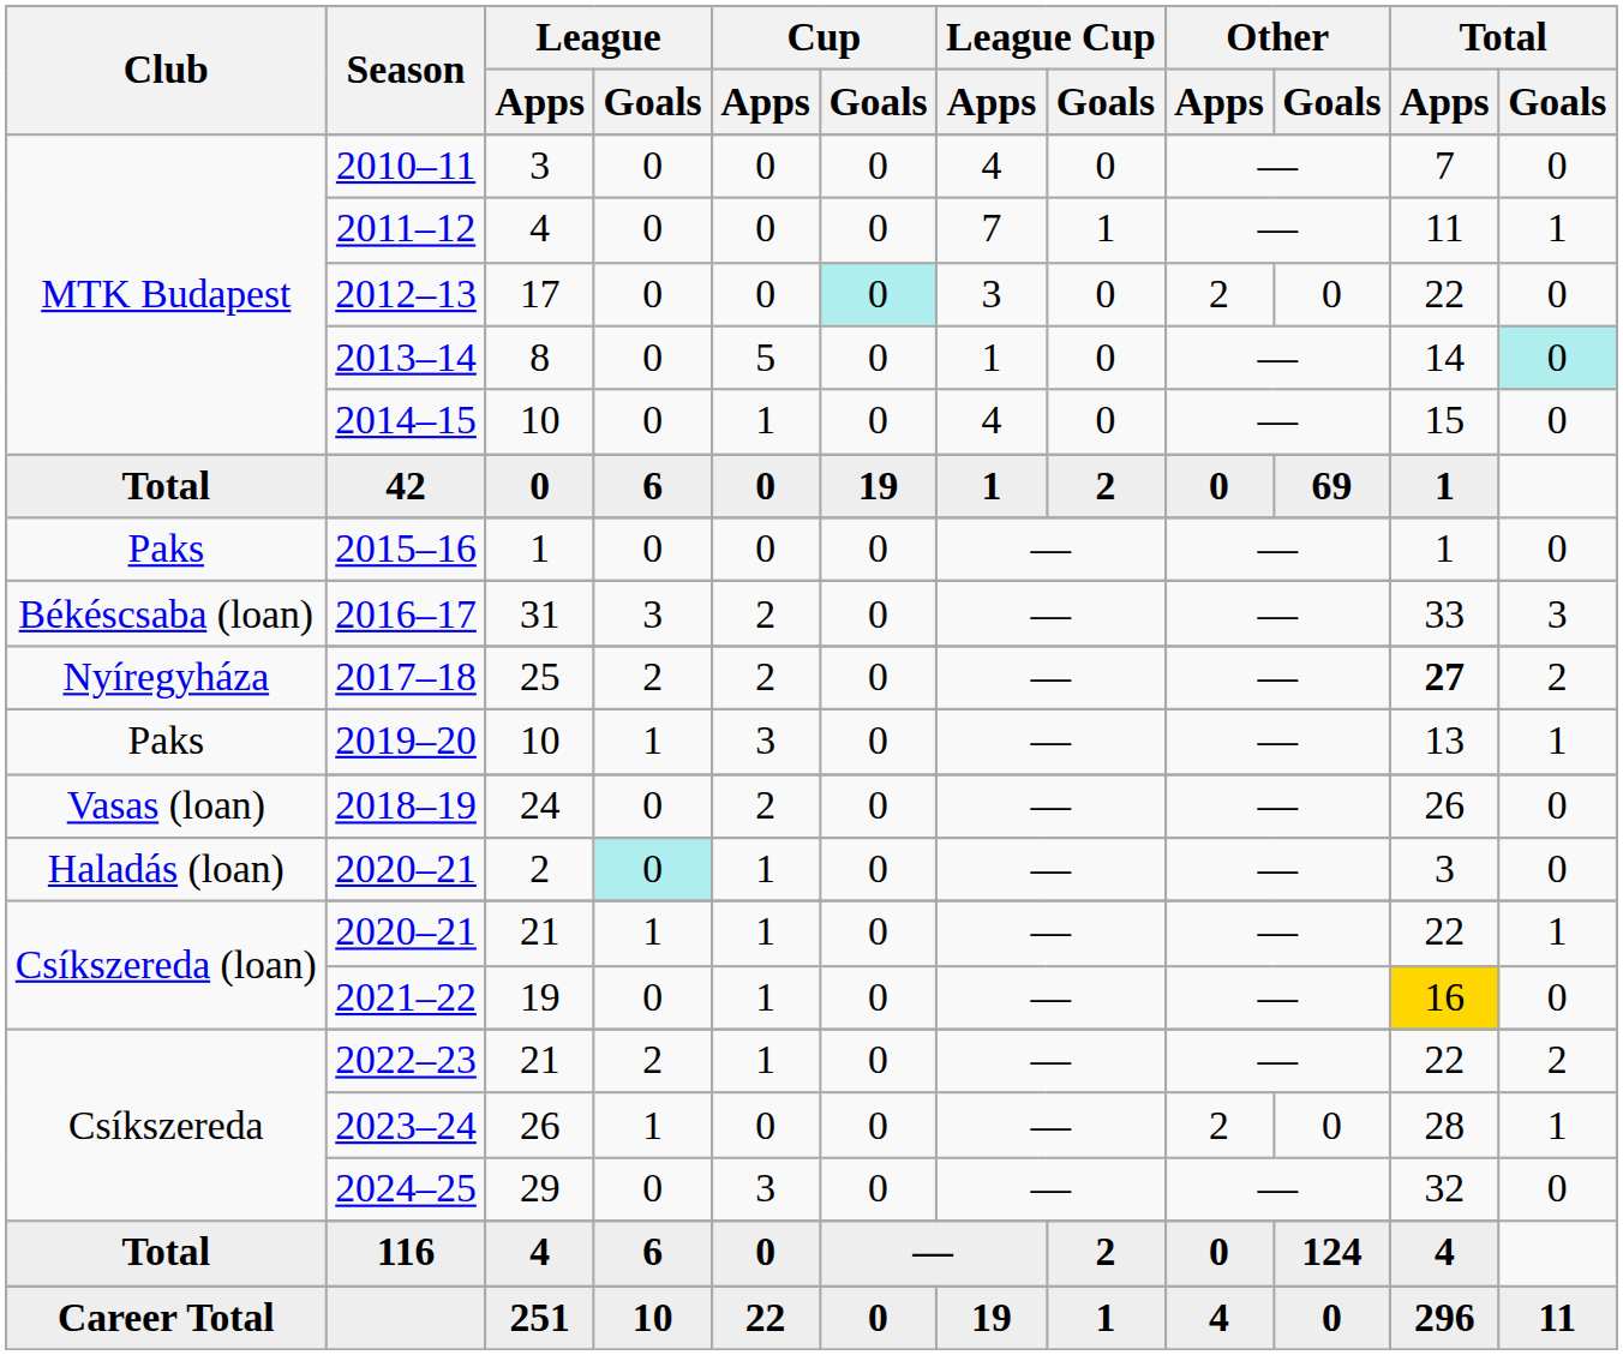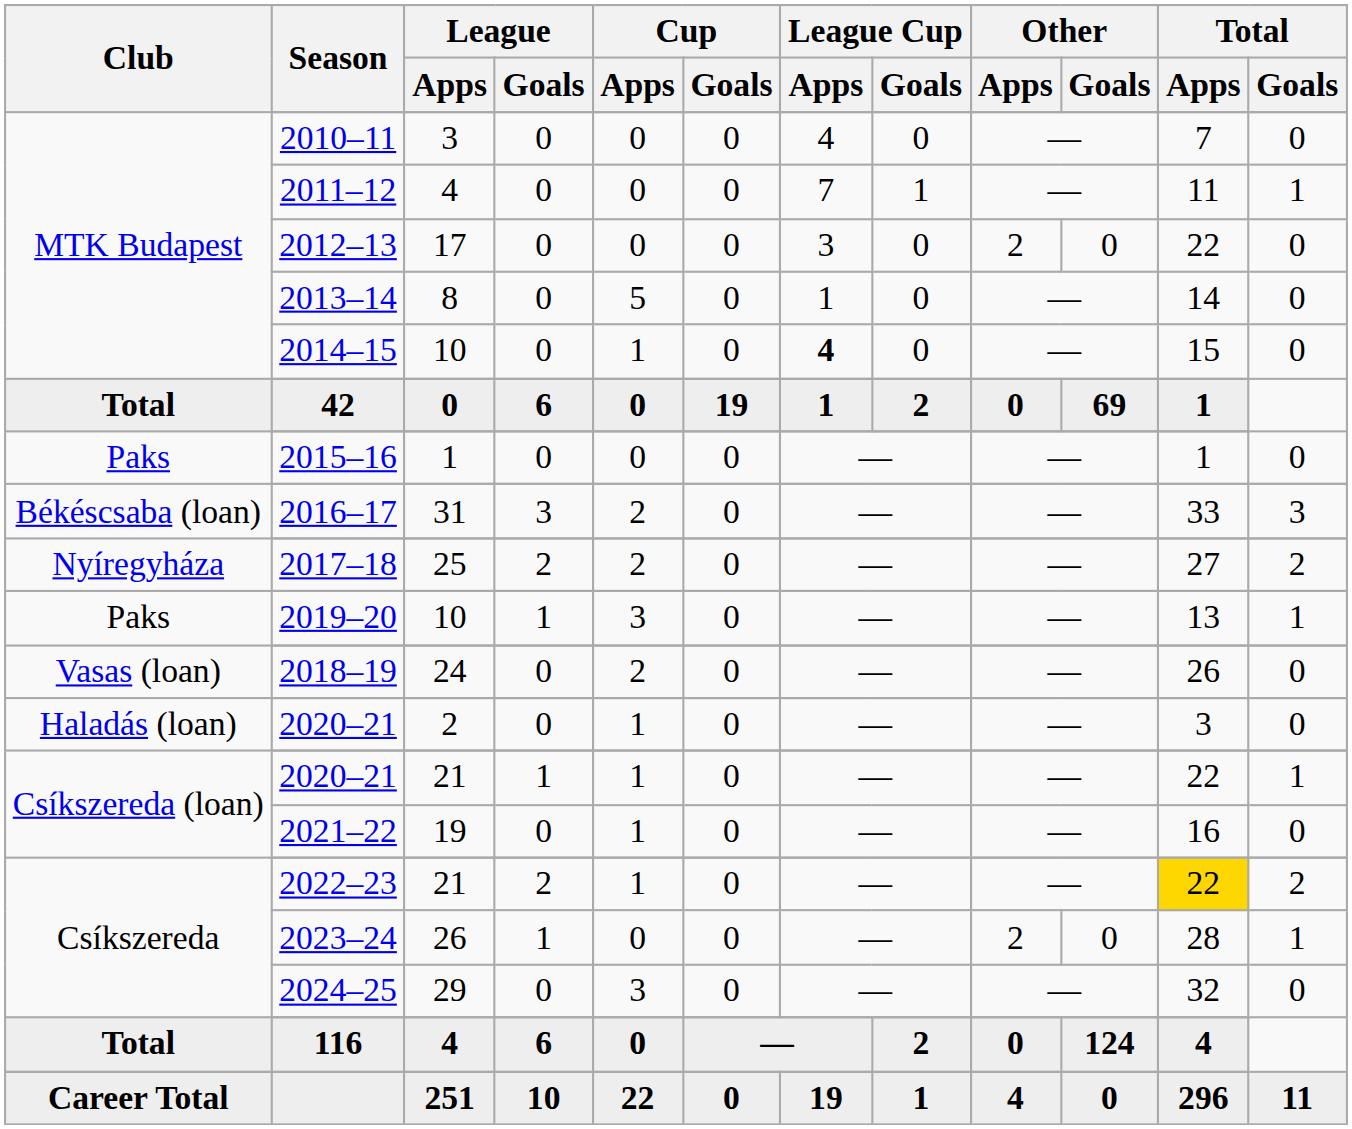2012–13 | Cup / Goals: paleturquoise background -> no background
2013–14 | Total / Goals: paleturquoise background -> no background
2014–15 | League Cup / Apps: normal -> bold
2017–18 | Total / Apps: bold -> normal
Haladás (loan) / 2020–21 | League / Goals: paleturquoise background -> no background
2021–22 | Total / Apps: gold background -> no background
2022–23 | Total / Apps: no background -> gold background
